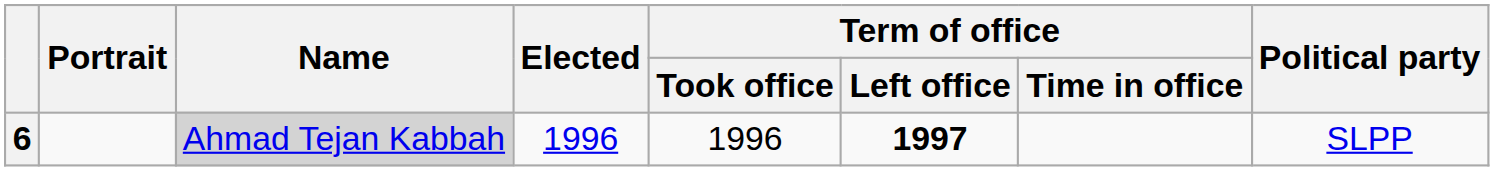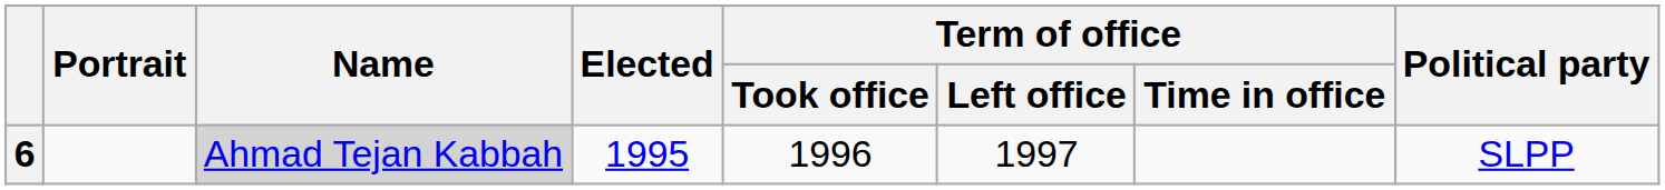6 | Elected: 1996 -> 1995
6 | Term of office / Left office: bold -> normal
